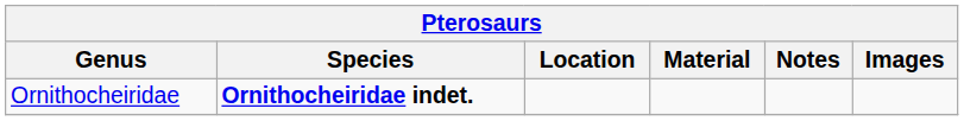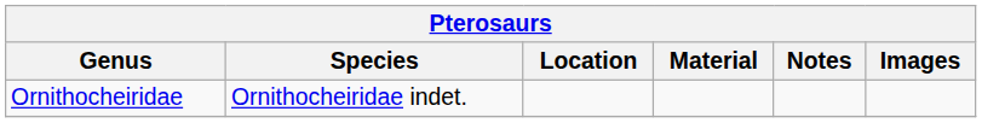Ornithocheiridae | Species: bold -> normal
